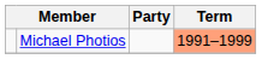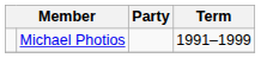Michael Photios | Term: lightsalmon background -> no background
